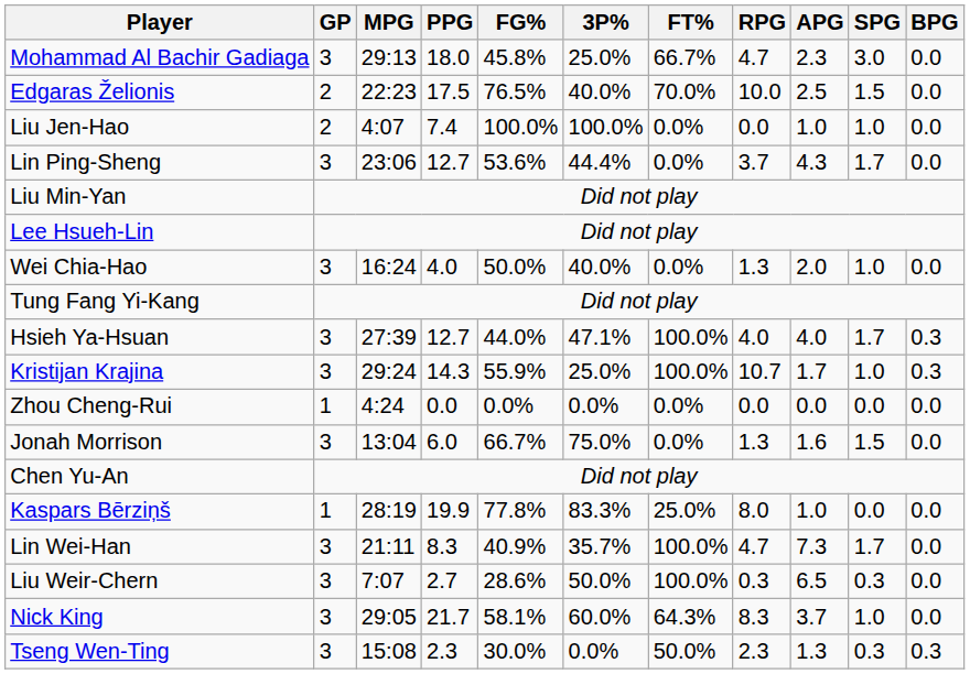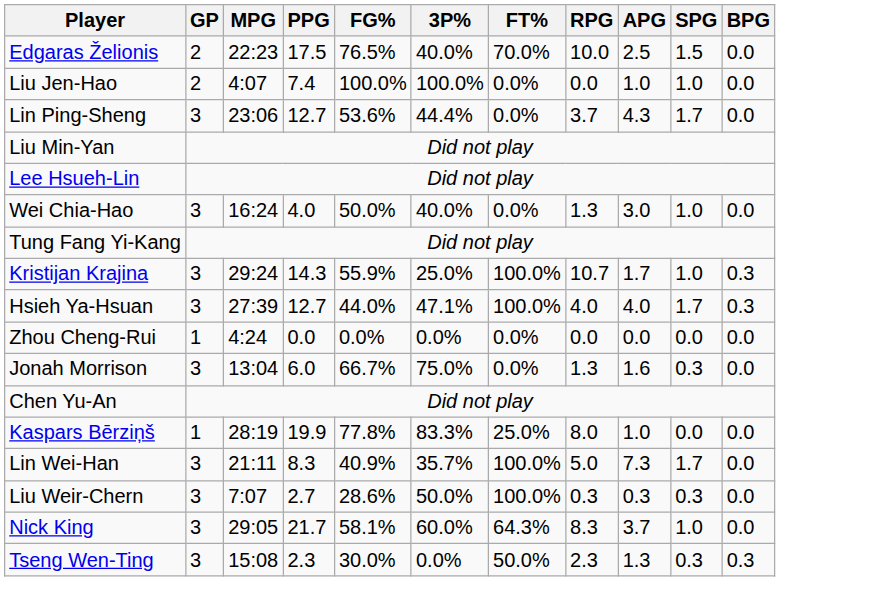- row: Mohammad Al Bachir Gadiaga | 3 | 29:13 | 18.0 | 45.8% | 25.0% | 66.7% | 4.7 | 2.3 | 3.0 | 0.0
Wei Chia-Hao | APG: 2.0 -> 3.0
rows swapped: Kristijan Krajina <-> Hsieh Ya-Hsuan
Jonah Morrison | SPG: 1.5 -> 0.3
Lin Wei-Han | RPG: 4.7 -> 5.0
Liu Weir-Chern | APG: 6.5 -> 0.3
